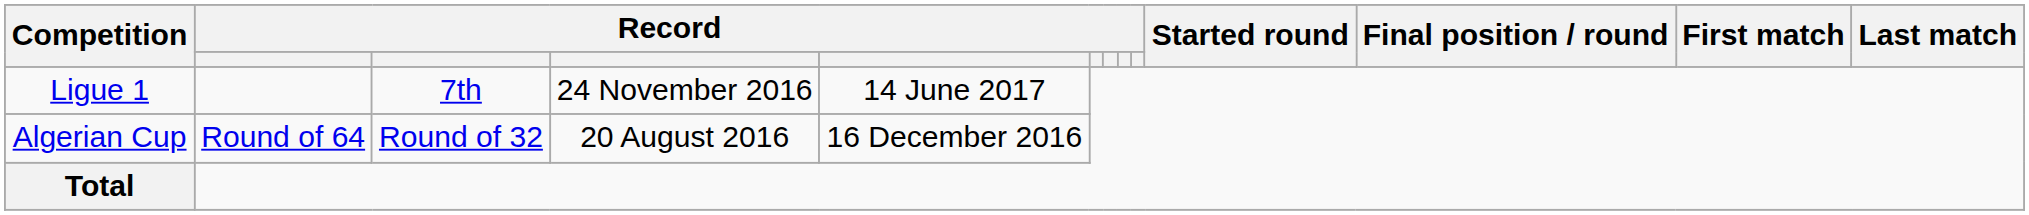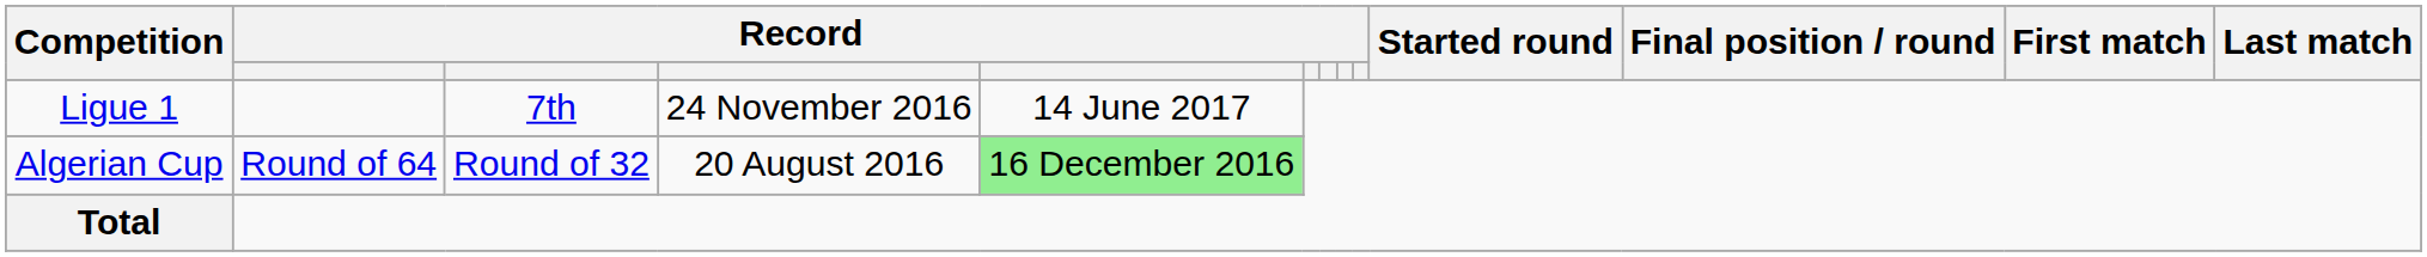Algerian Cup | column 5: no background -> lightgreen background
